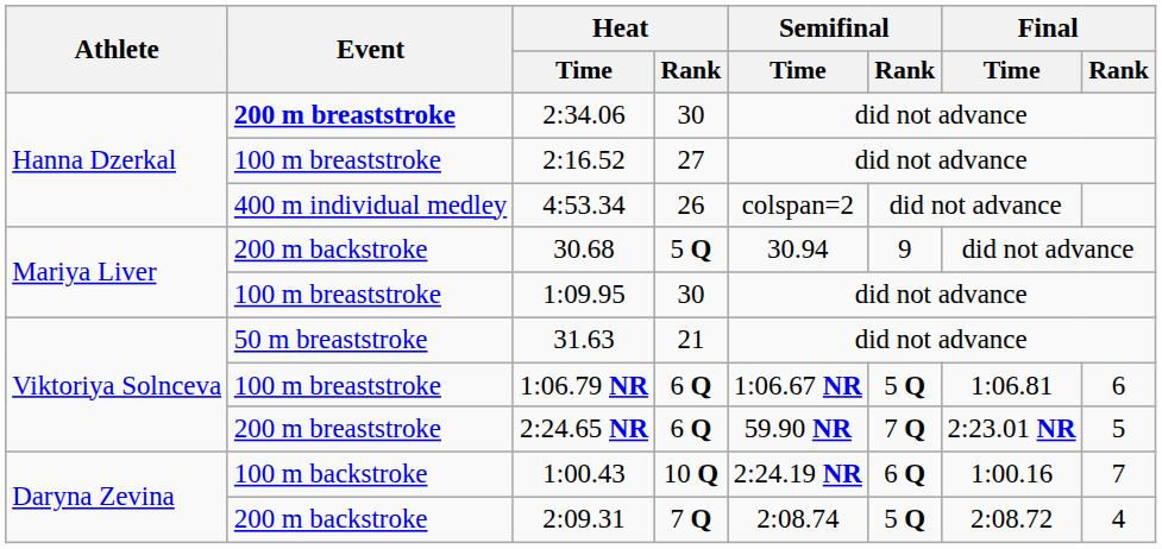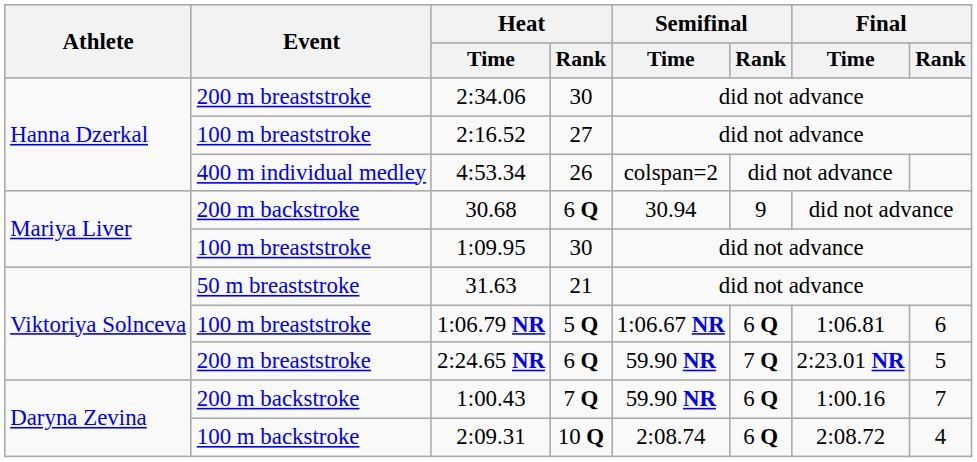2:34.06 | Event: bold -> normal
30.68 | Heat / Rank: 5 Q -> 6 Q
1:06.79 NR | Heat / Rank: 6 Q -> 5 Q
1:06.79 NR | Semifinal / Rank: 5 Q -> 6 Q
1:00.43 | Event: 100 m backstroke -> 200 m backstroke
1:00.43 | Heat / Rank: 10 Q -> 7 Q
1:00.43 | Semifinal / Time: 2:24.19 NR -> 59.90 NR
2:09.31 | Event: 200 m backstroke -> 100 m backstroke
2:09.31 | Heat / Rank: 7 Q -> 10 Q
2:09.31 | Semifinal / Rank: 5 Q -> 6 Q
